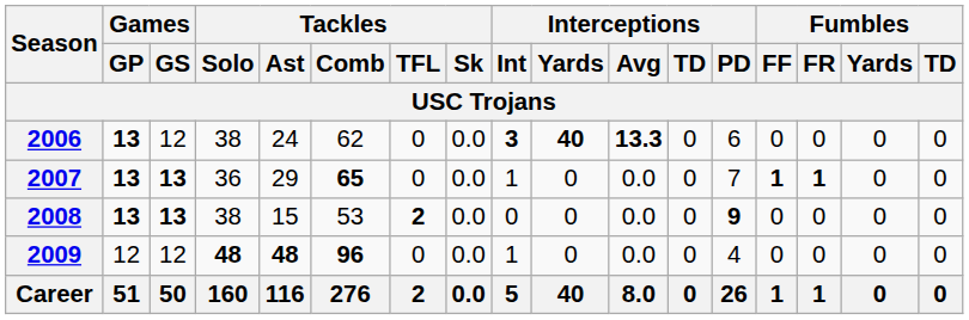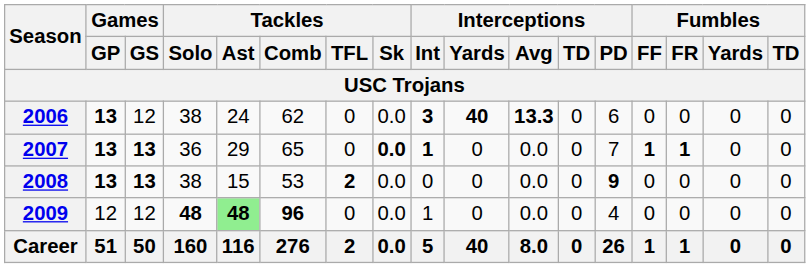2007 | Tackles / Comb: bold -> normal
2007 | Tackles / Sk: normal -> bold
2007 | Interceptions / Int: normal -> bold
2009 | Tackles / Ast: no background -> lightgreen background
